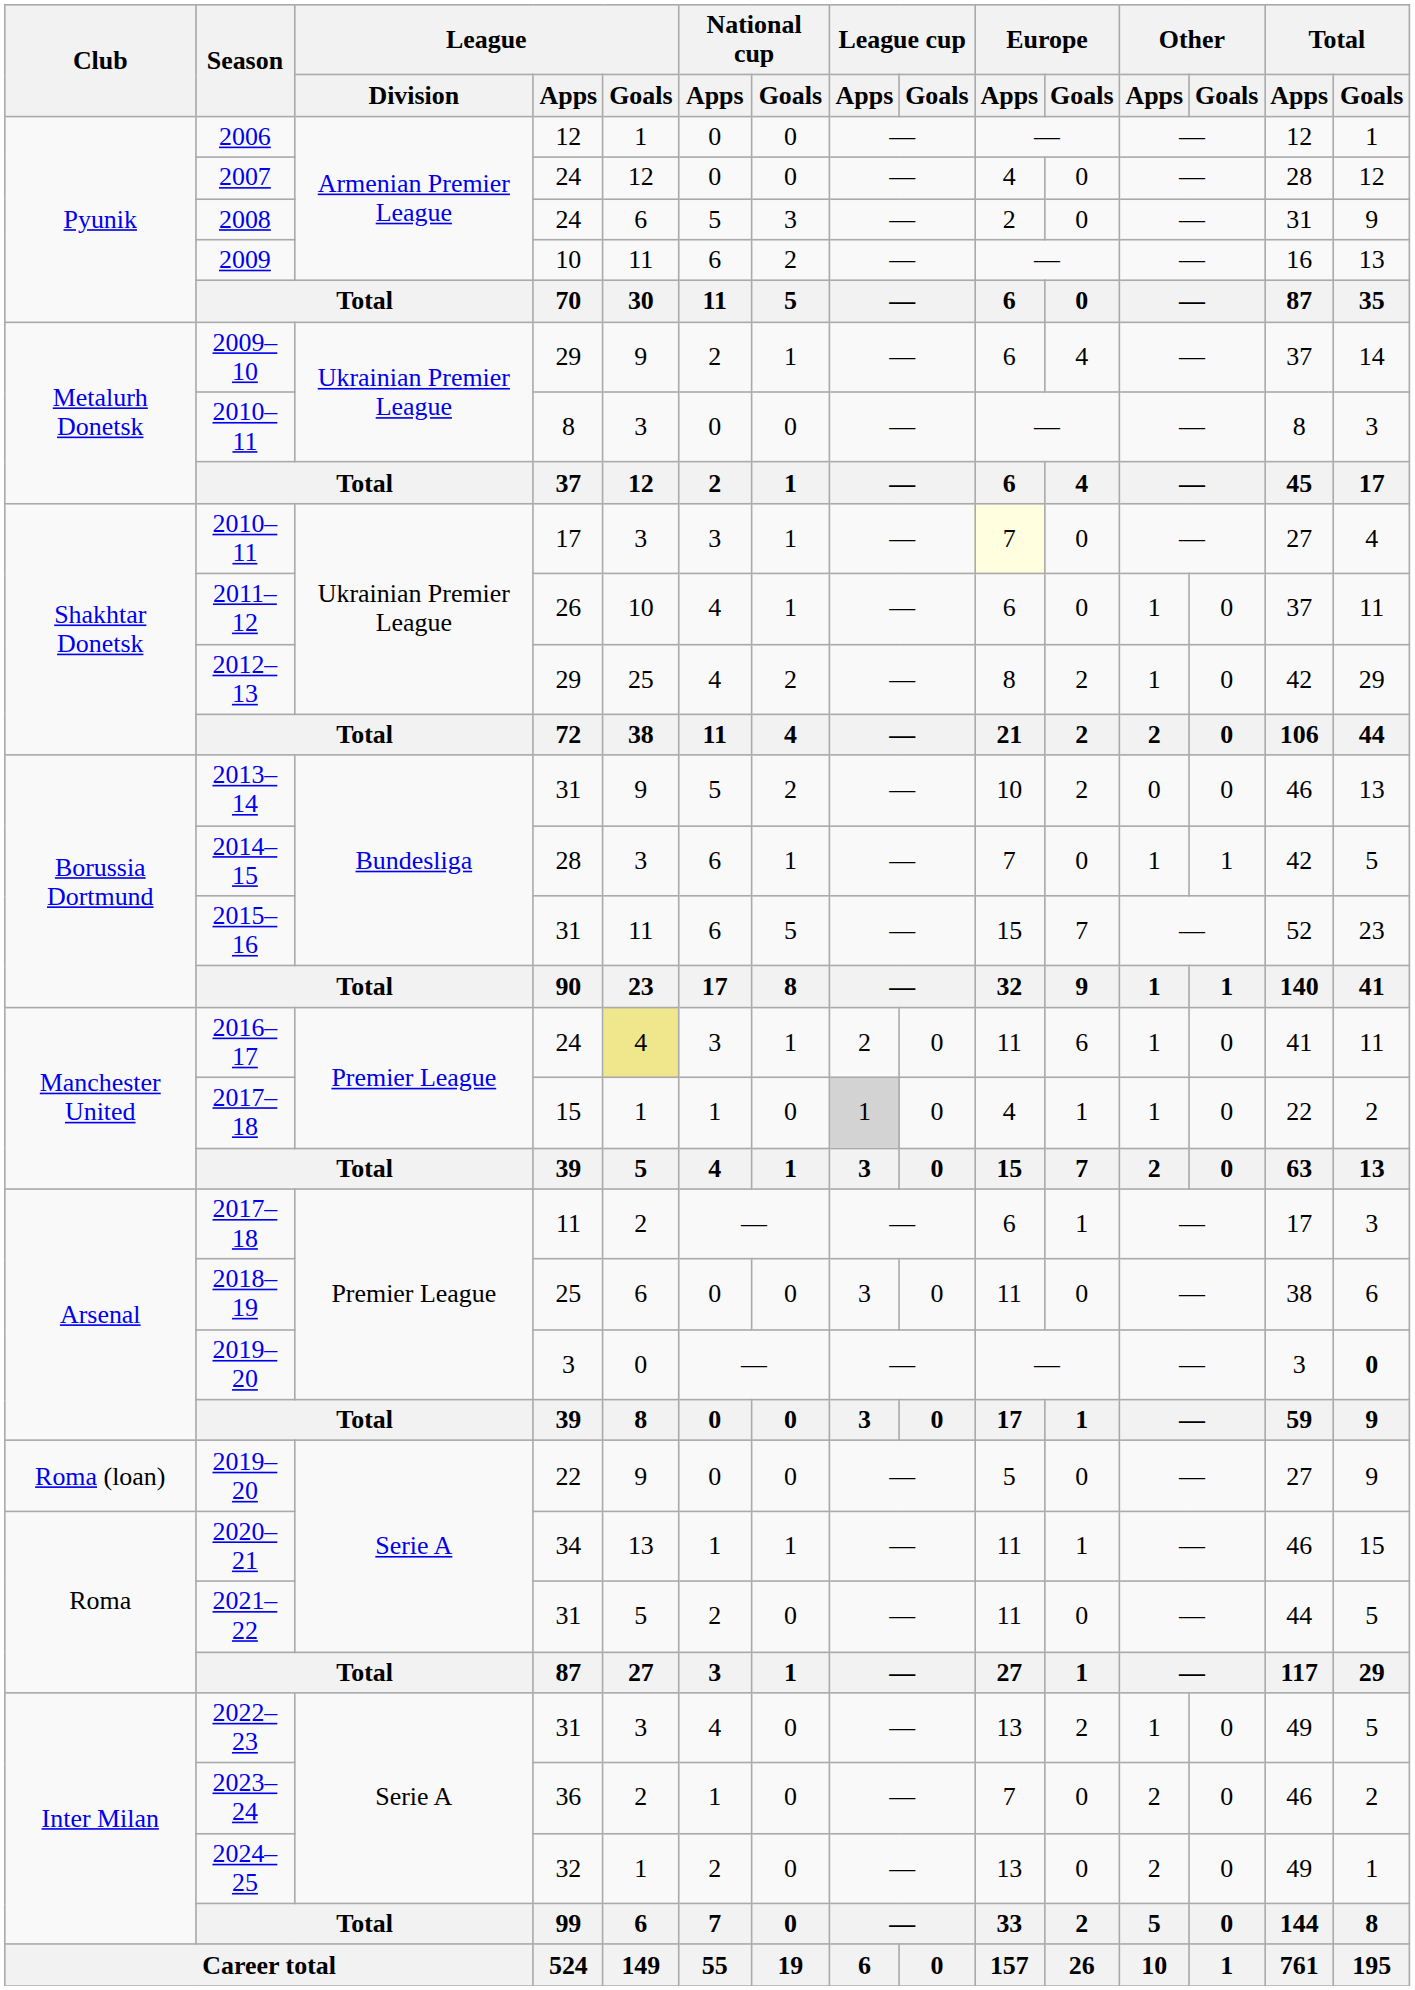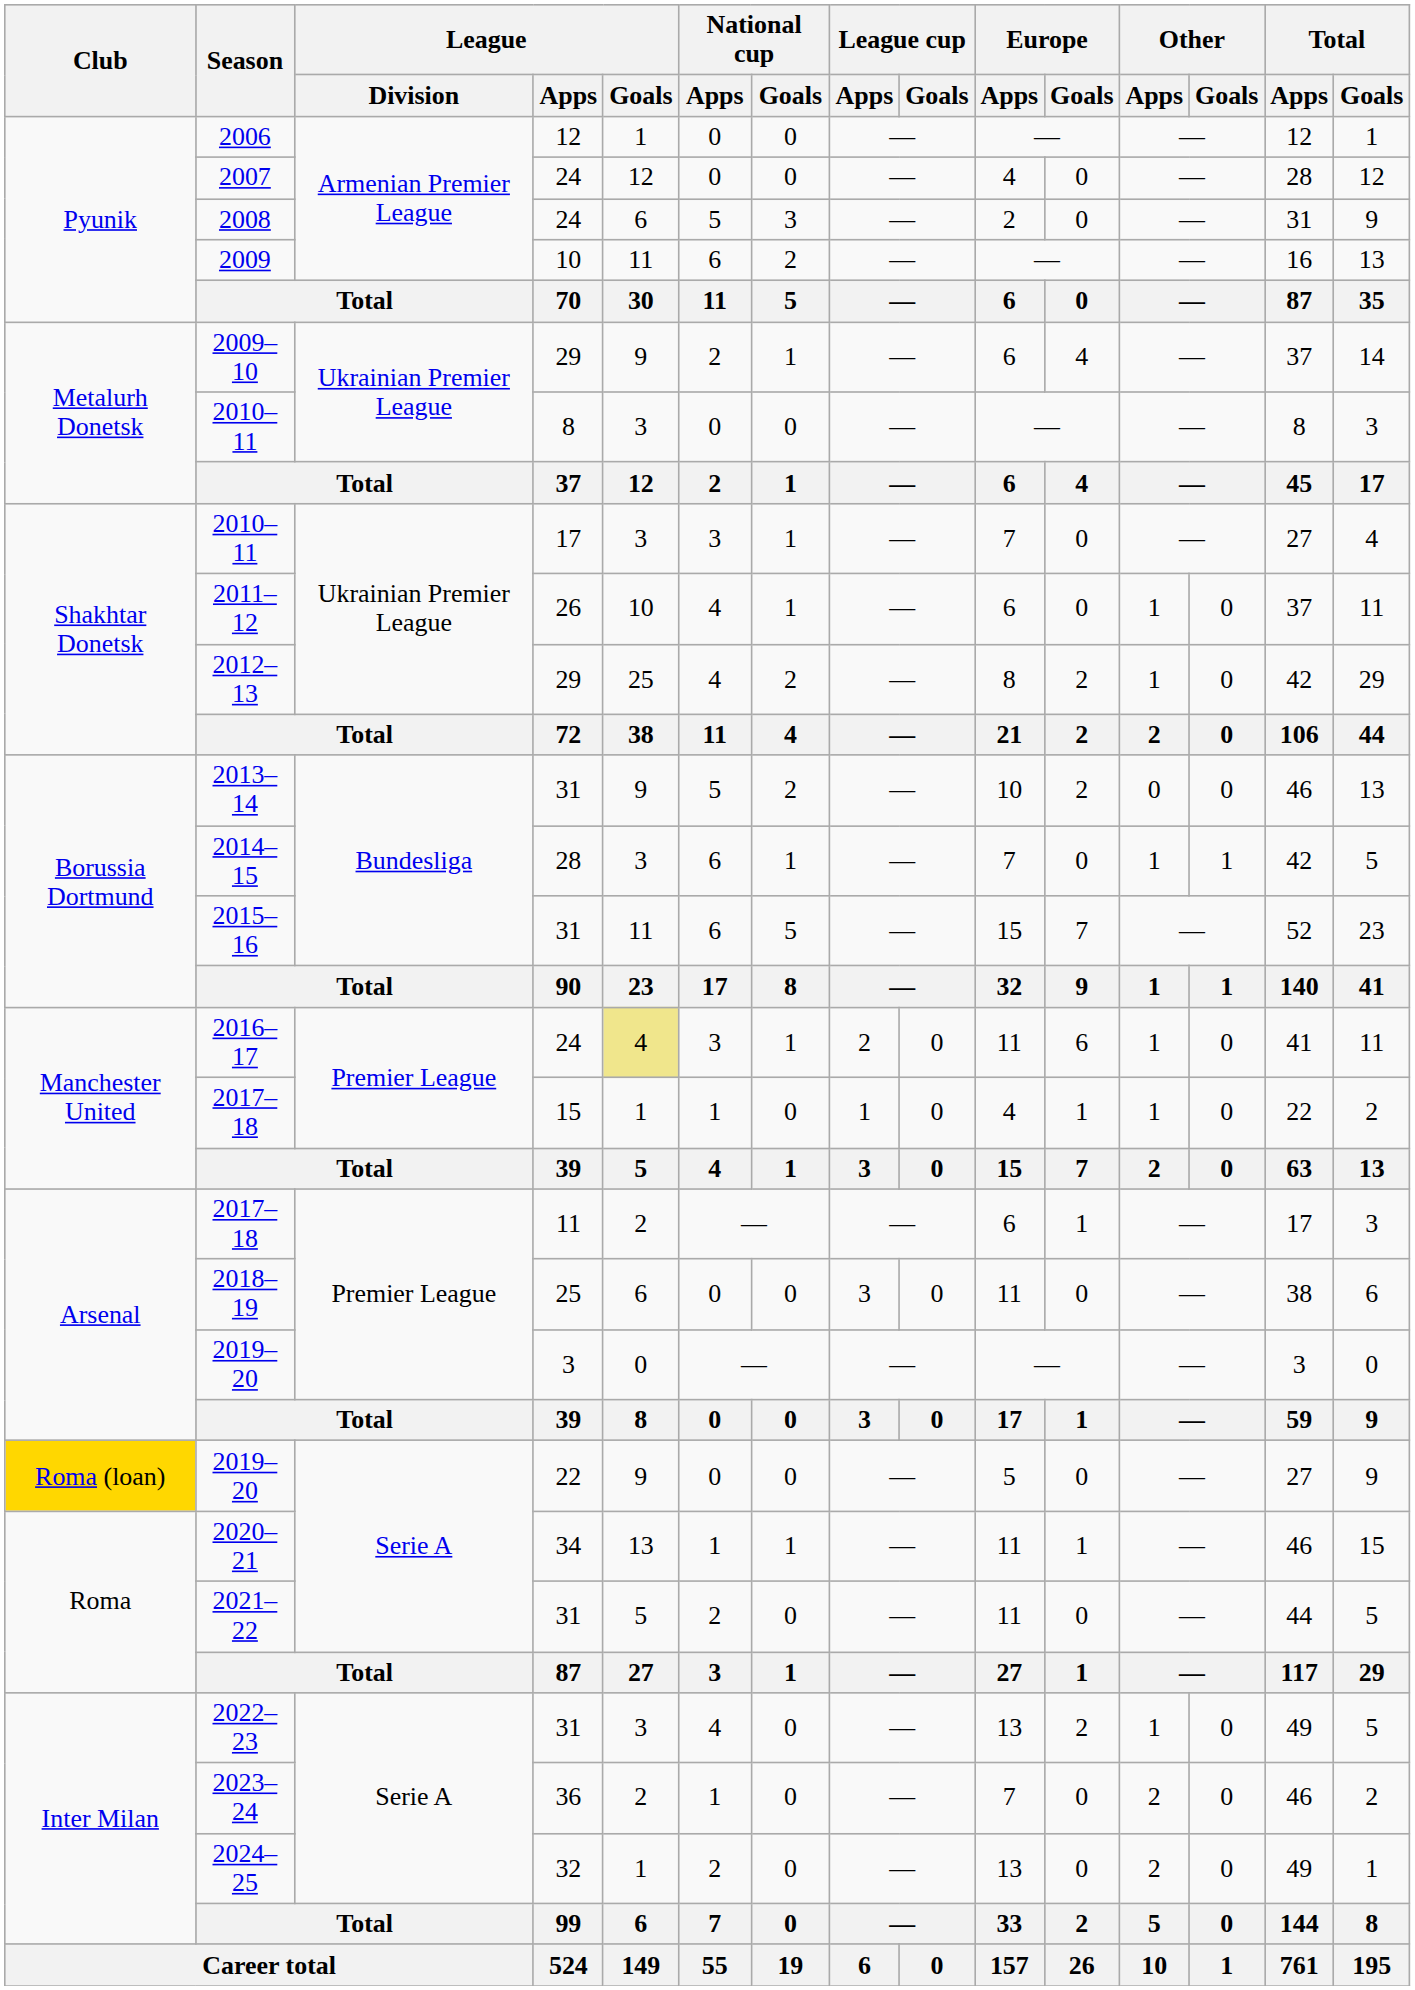2010–11 / 17 | Europe / Apps: lightyellow background -> no background
2017–18 / 15 | League cup / Apps: lightgrey background -> no background
2019–20 / 3 | Total / Goals: bold -> normal
2019–20 / 22 | Club: no background -> gold background
